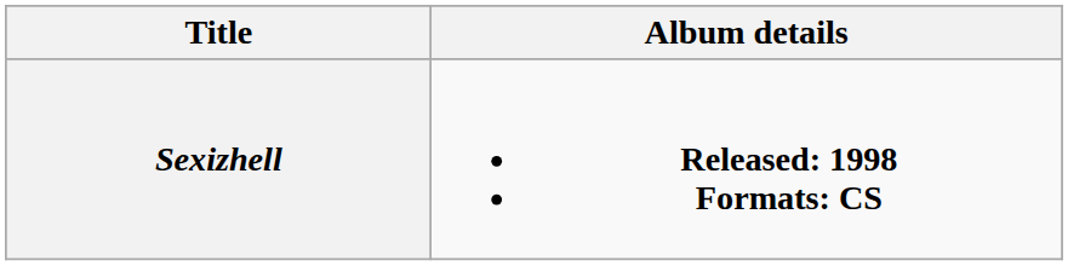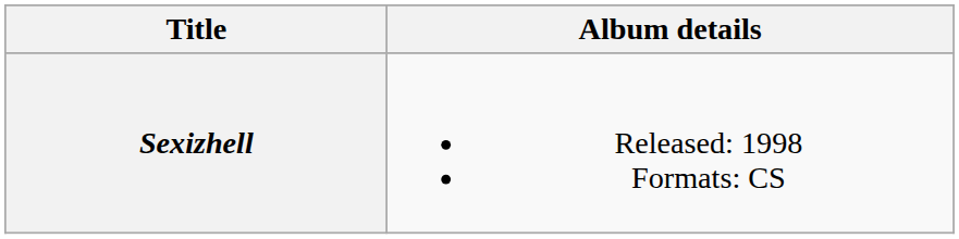Sexizhell | Album details: bold -> normal
